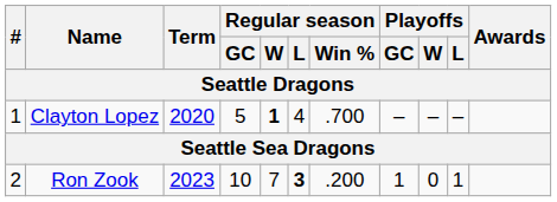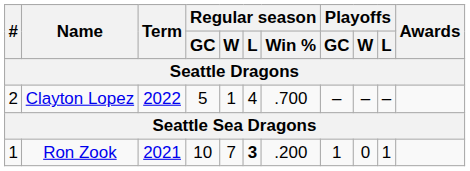Clayton Lopez | #: 1 -> 2
Clayton Lopez | Term: 2020 -> 2022
Clayton Lopez | Regular season / W: bold -> normal
Ron Zook | #: 2 -> 1
Ron Zook | Term: 2023 -> 2021
